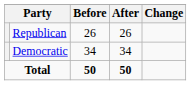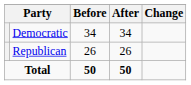rows swapped: Democratic <-> Republican
